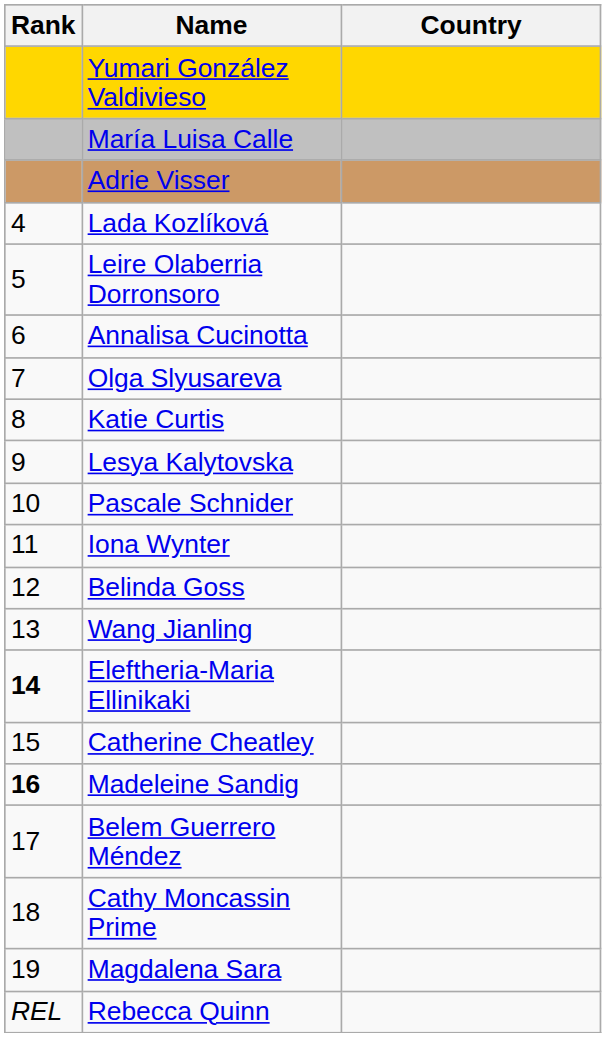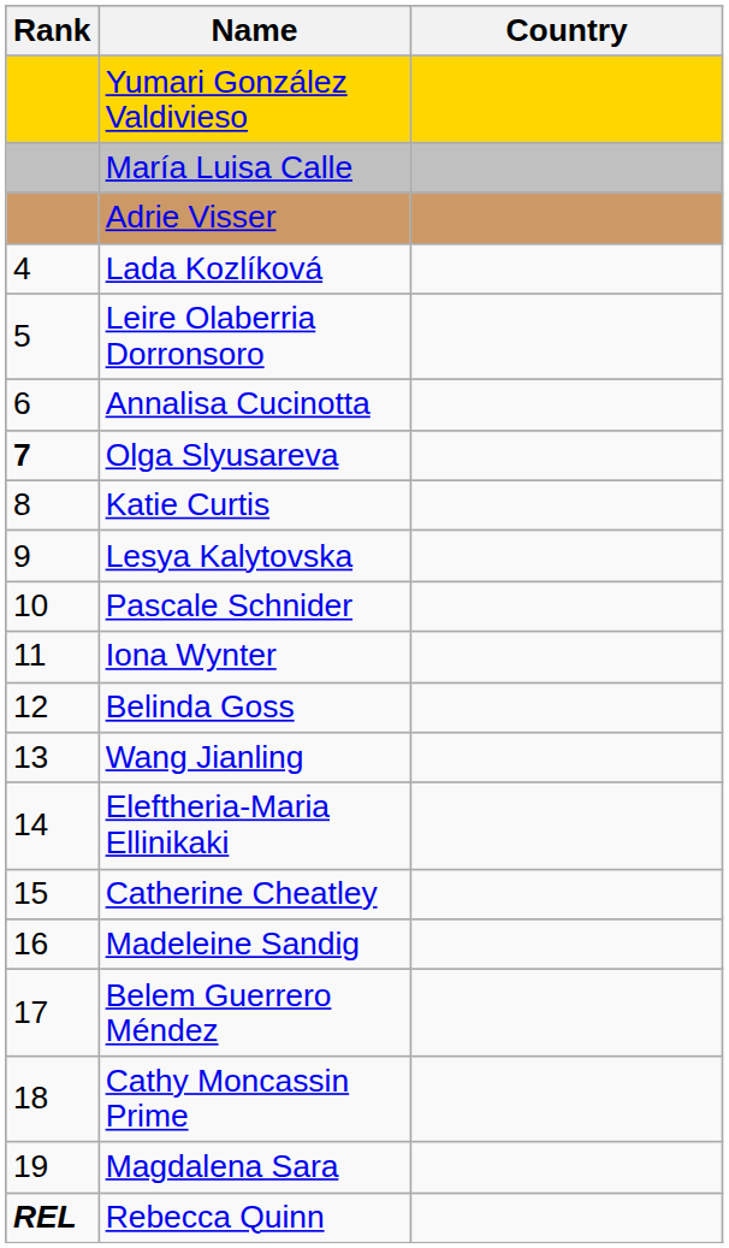Olga Slyusareva | Rank: normal -> bold
Eleftheria-Maria Ellinikaki | Rank: bold -> normal
Madeleine Sandig | Rank: bold -> normal
Rebecca Quinn | Rank: normal -> bold
